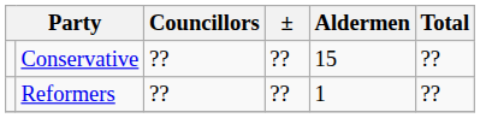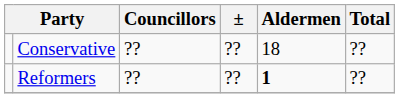Conservative | Aldermen: 15 -> 18
Reformers | Aldermen: normal -> bold
